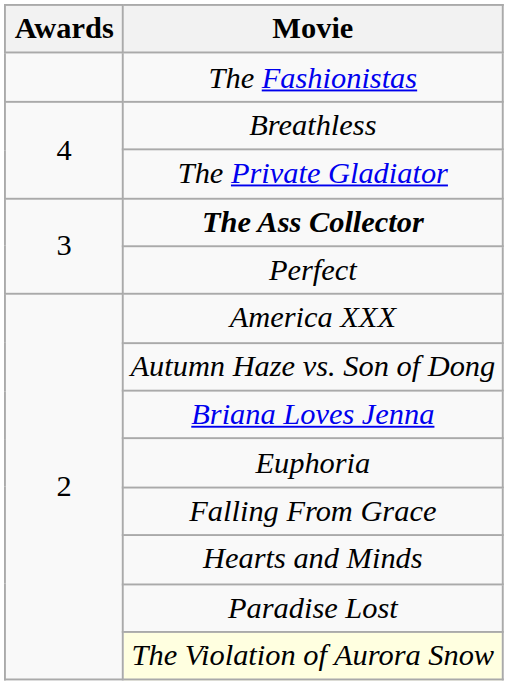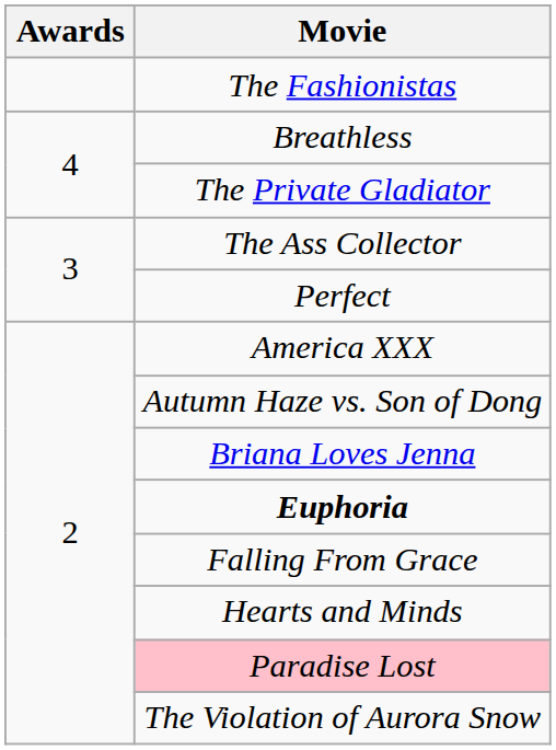The Ass Collector | Movie: bold -> normal
Euphoria | Movie: normal -> bold
Paradise Lost | Movie: no background -> pink background
The Violation of Aurora Snow | Movie: lightyellow background -> no background
